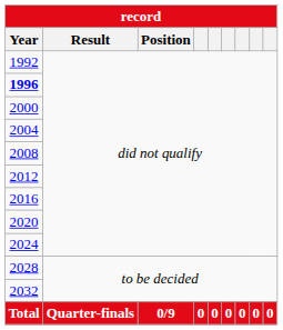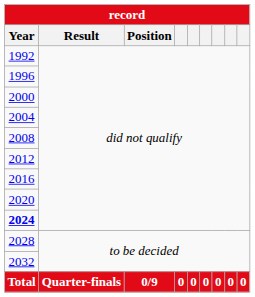1996 | record / Year: bold -> normal
2024 | record / Year: normal -> bold
